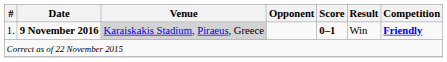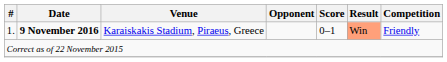1. | Venue: lightgrey background -> no background
1. | Score: bold -> normal
1. | Result: no background -> lightsalmon background
1. | Competition: bold -> normal
